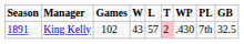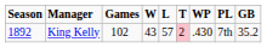King Kelly | Season: 1891 -> 1892
King Kelly | GB: 32.5 -> 35.2
